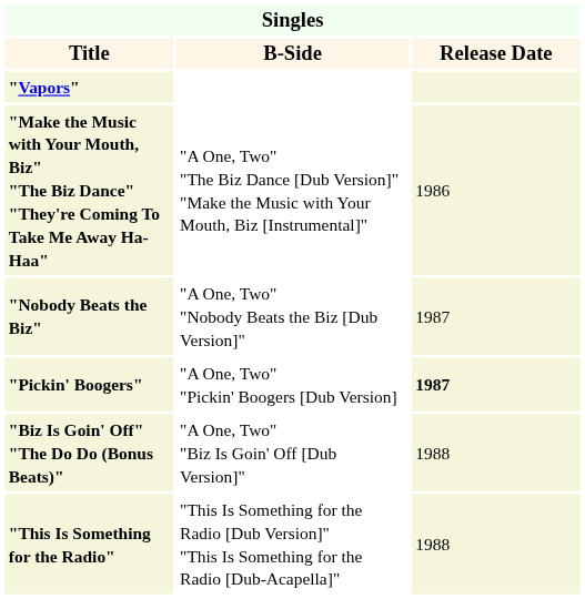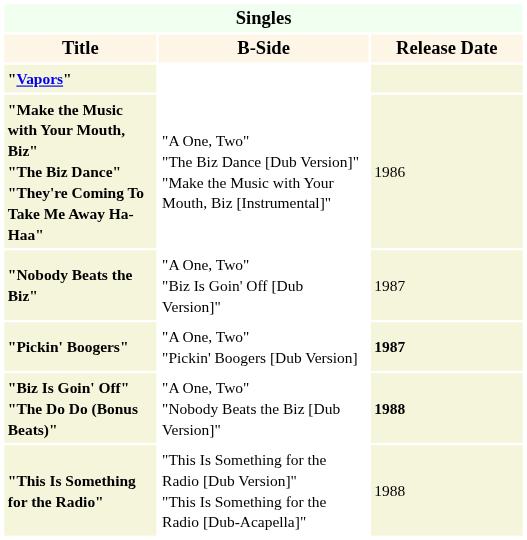"Nobody Beats the Biz" | B-Side: "A One, Two" "Nobody Beats the Biz [Dub Version]" -> "A One, Two" "Biz Is Goin' Off [Dub Version]"
"Biz Is Goin' Off" "The Do Do (Bonus Beats)" | B-Side: "A One, Two" "Biz Is Goin' Off [Dub Version]" -> "A One, Two" "Nobody Beats the Biz [Dub Version]"
"Biz Is Goin' Off" "The Do Do (Bonus Beats)" | Release Date: normal -> bold
